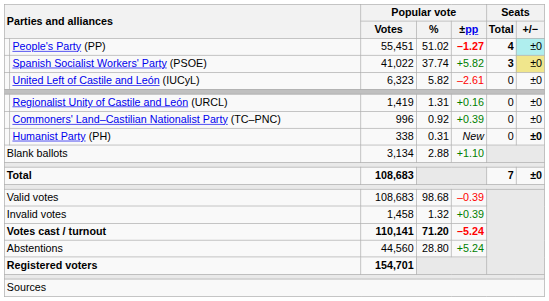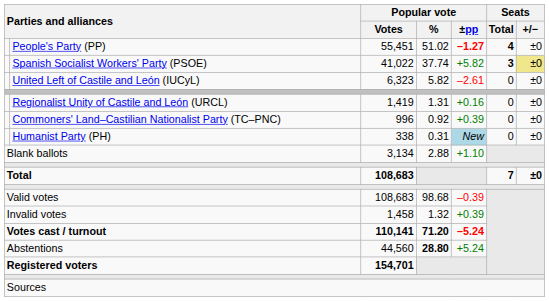People's Party (PP) | Seats / +/−: paleturquoise background -> no background
Humanist Party (PH) | Popular vote / ±pp: no background -> lightblue background
Humanist Party (PH) | Seats / +/−: bold -> normal
Abstentions | Popular vote / %: normal -> bold
